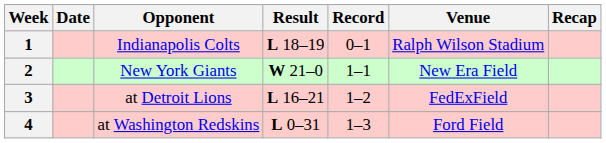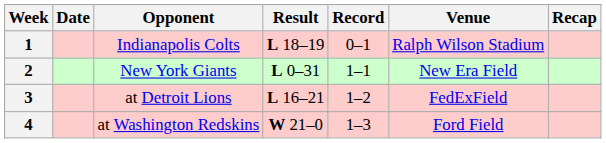2 | Result: W 21–0 -> L 0–31
4 | Result: L 0–31 -> W 21–0
